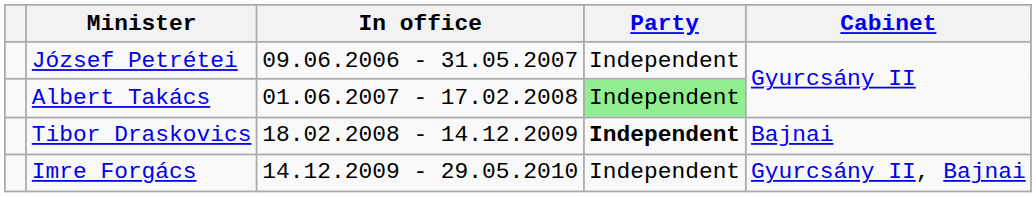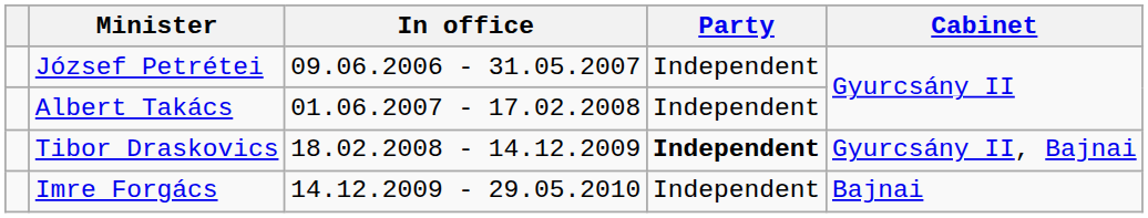Albert Takács | Party: lightgreen background -> no background
Tibor Draskovics | Cabinet: Bajnai -> Gyurcsány II, Bajnai
Imre Forgács | Cabinet: Gyurcsány II, Bajnai -> Bajnai
